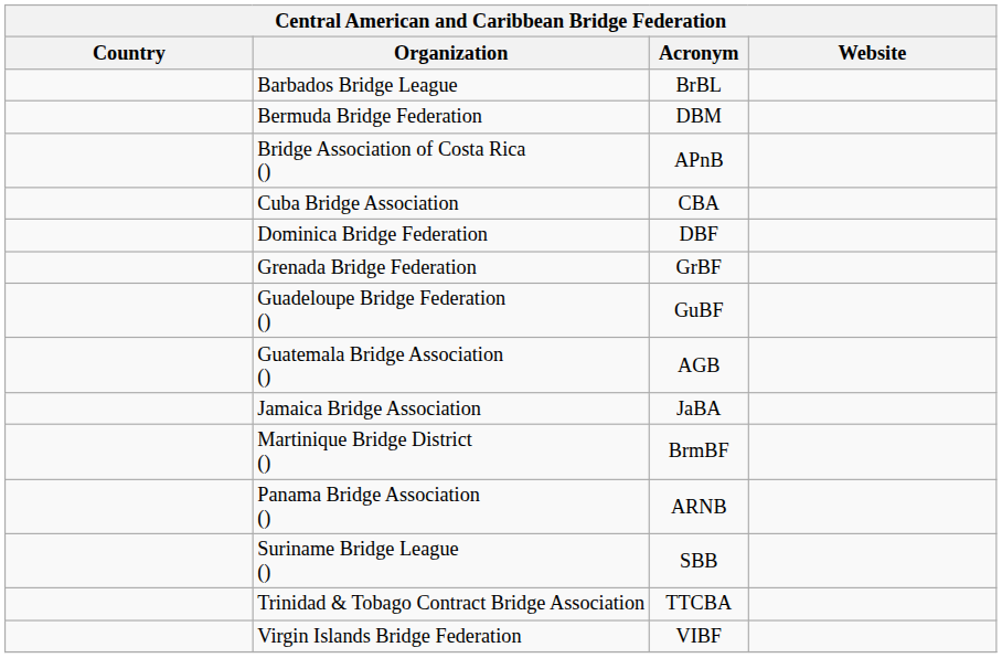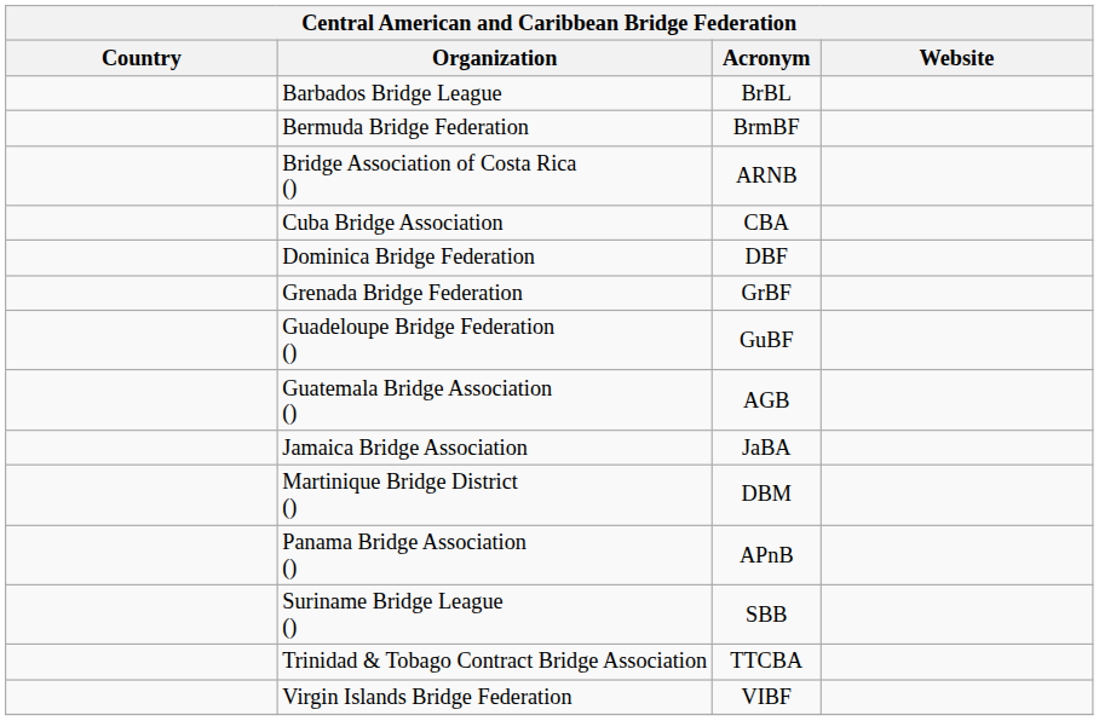Bermuda Bridge Federation | Acronym: DBM -> BrmBF
Bridge Association of Costa Rica () | Acronym: APnB -> ARNB
Martinique Bridge District () | Acronym: BrmBF -> DBM
Panama Bridge Association () | Acronym: ARNB -> APnB
